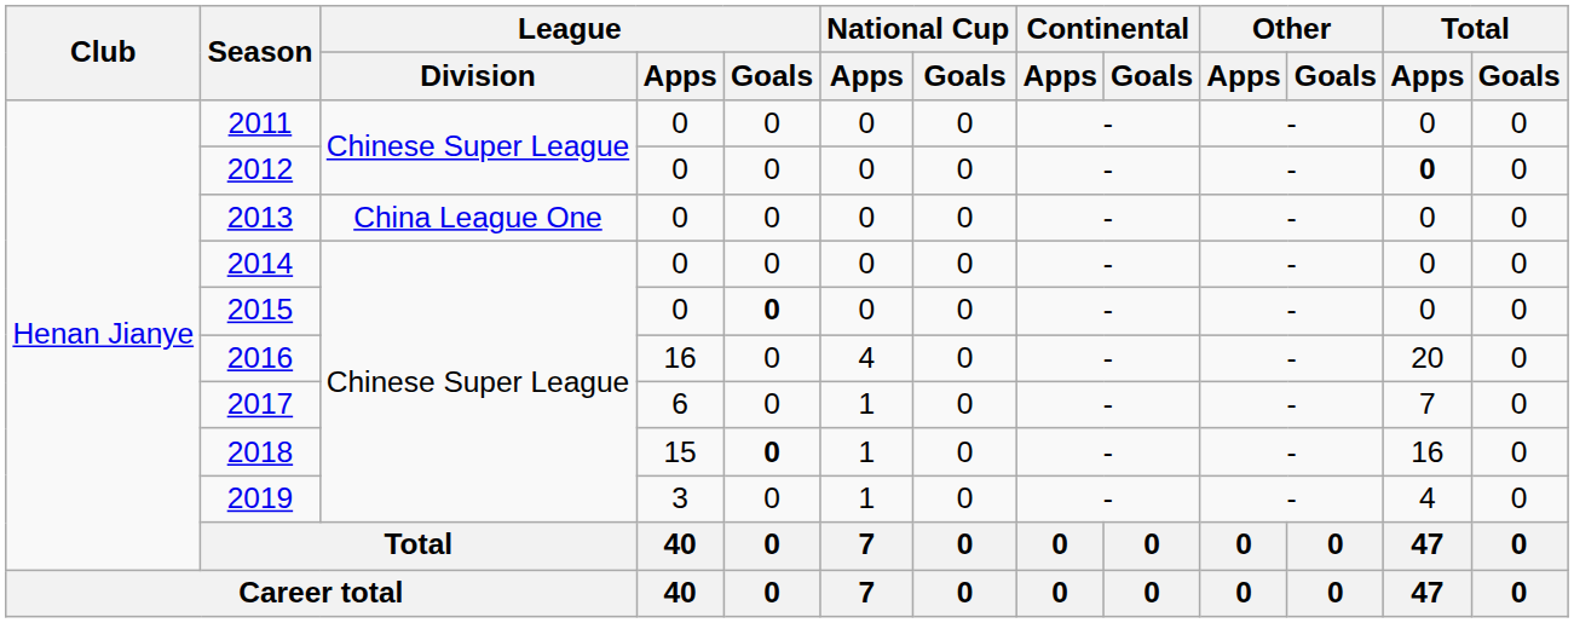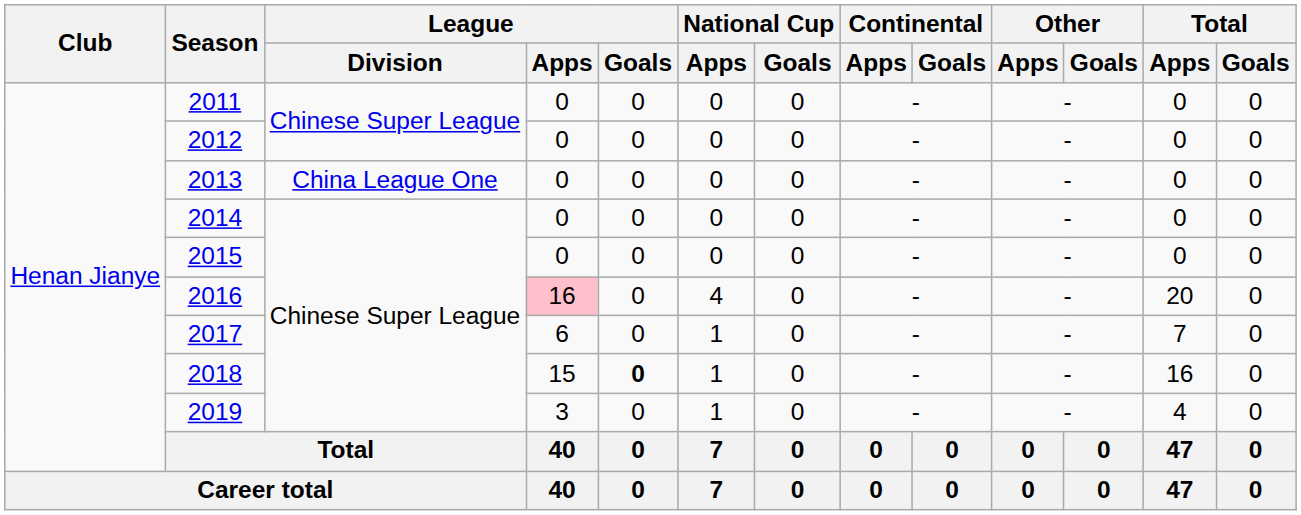2012 | Total / Apps: bold -> normal
2015 | League / Goals: bold -> normal
2016 | League / Apps: no background -> pink background
